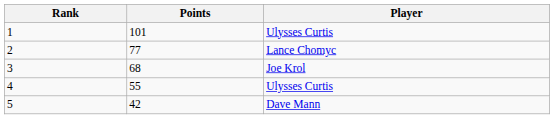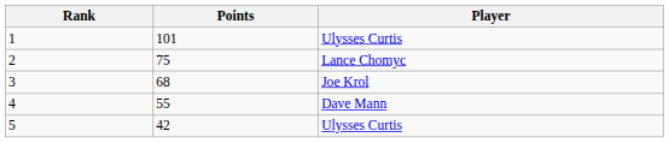2 | Points: 77 -> 75
4 | Player: Ulysses Curtis -> Dave Mann
5 | Player: Dave Mann -> Ulysses Curtis
